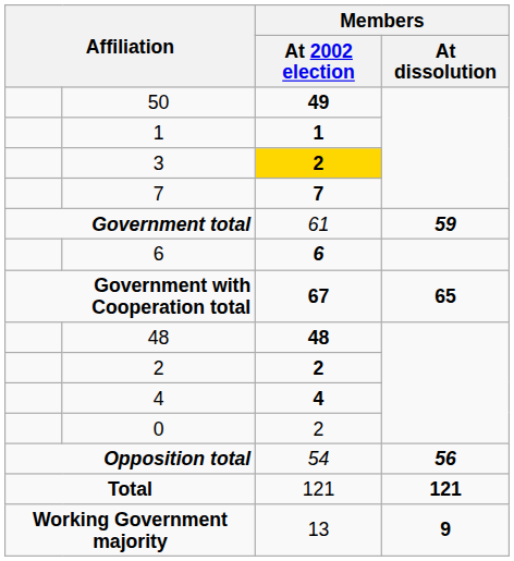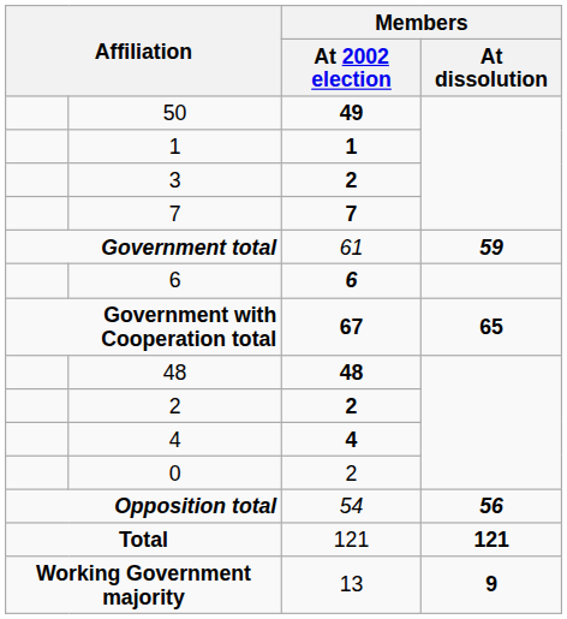3 | Members / At 2002 election: gold background -> no background
